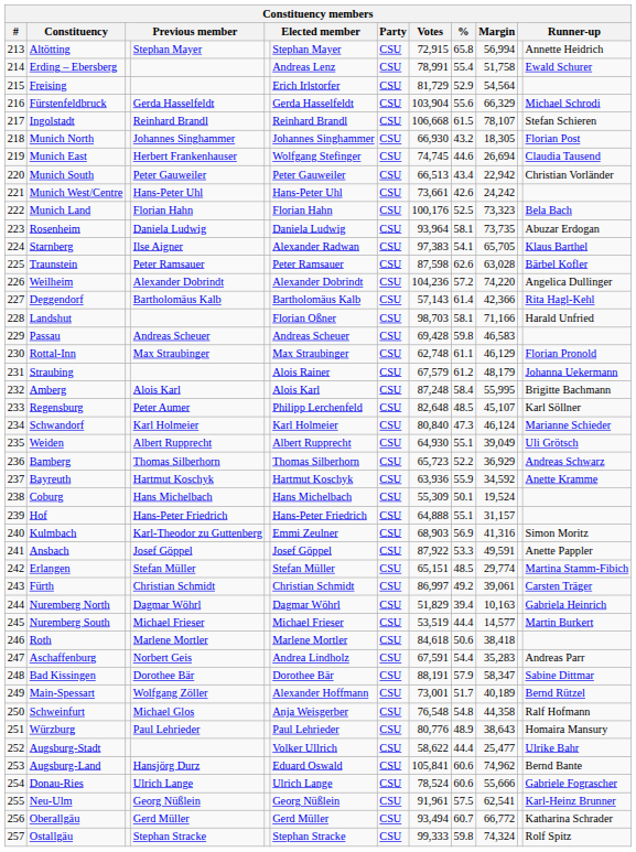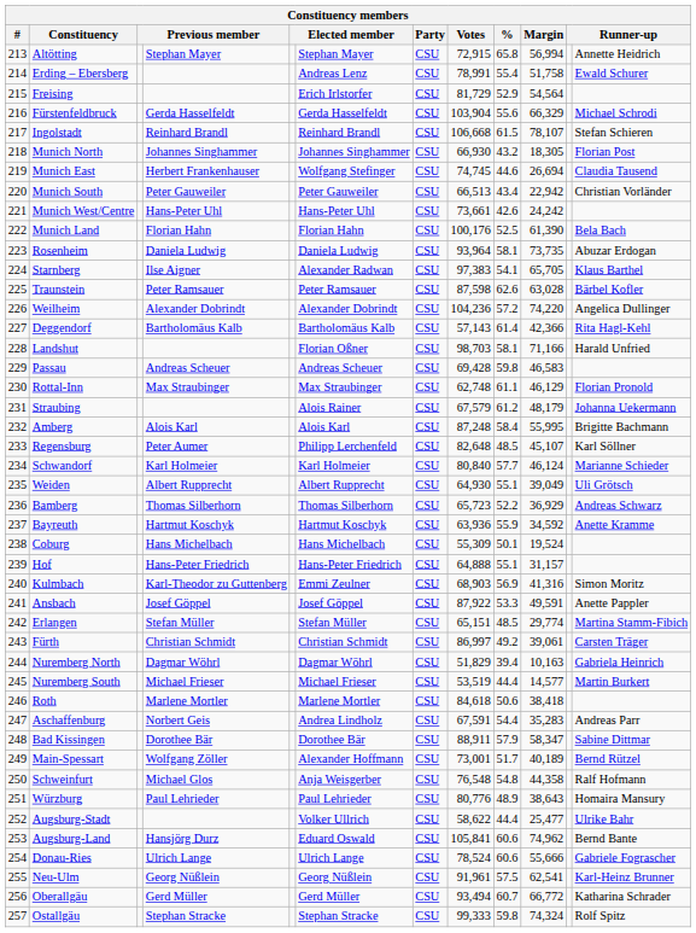Munich Land | Margin: 73,323 -> 61,390
Schwandorf | %: 47.3 -> 57.7
Bad Kissingen | Votes: 88,191 -> 88,911
